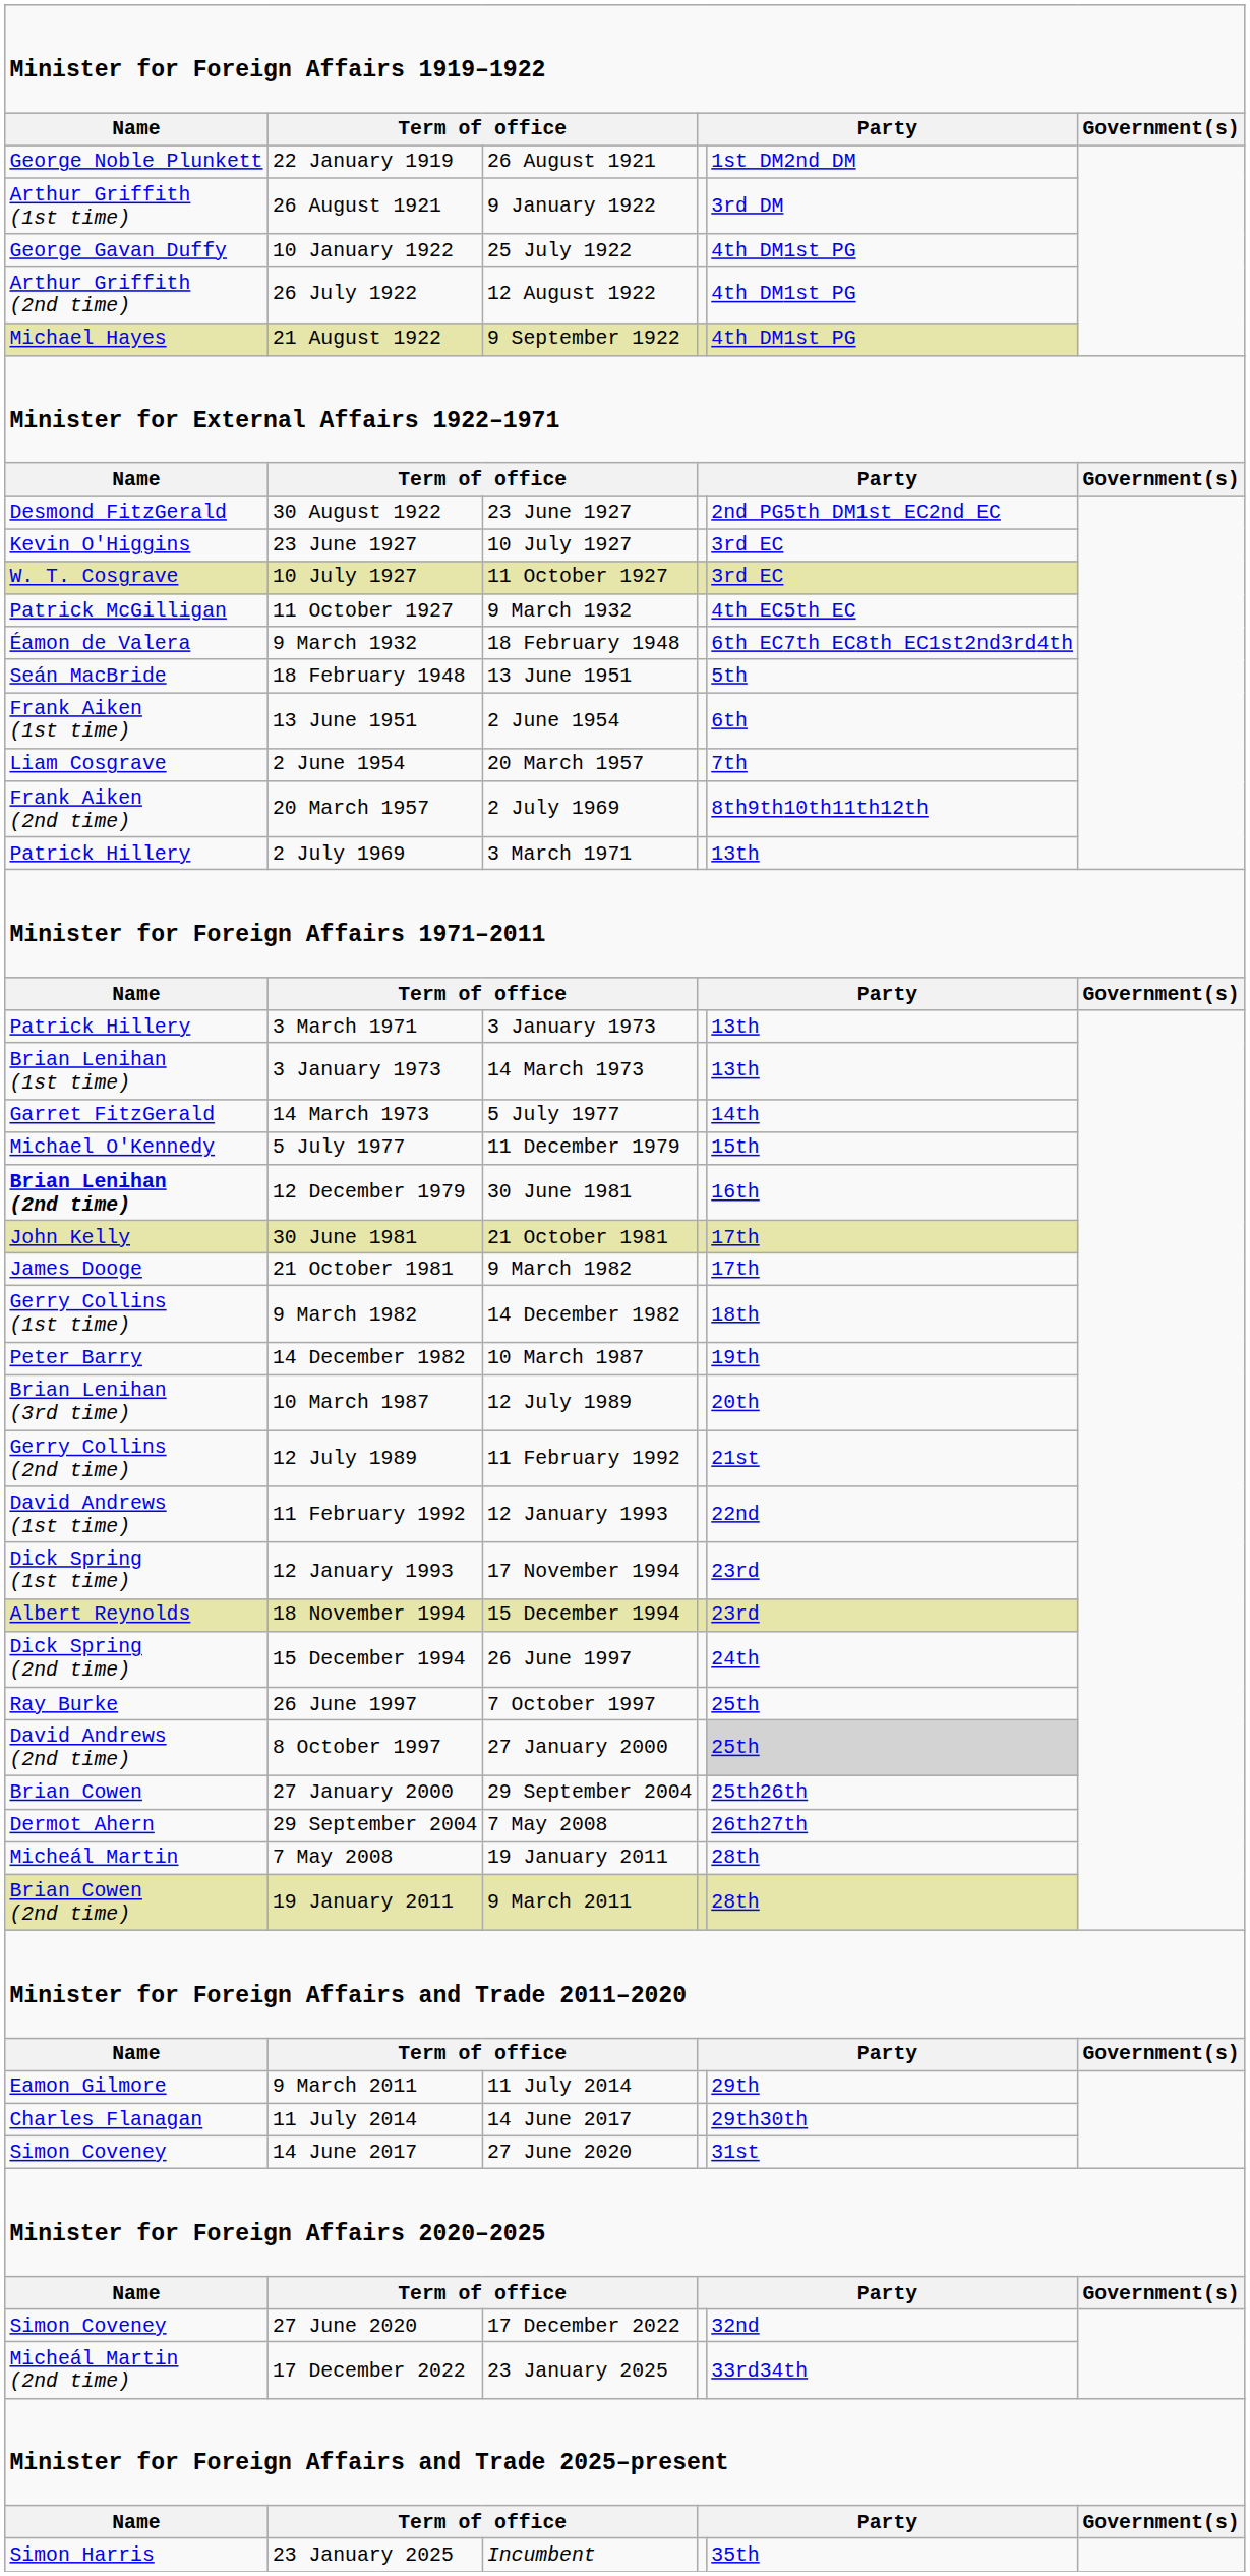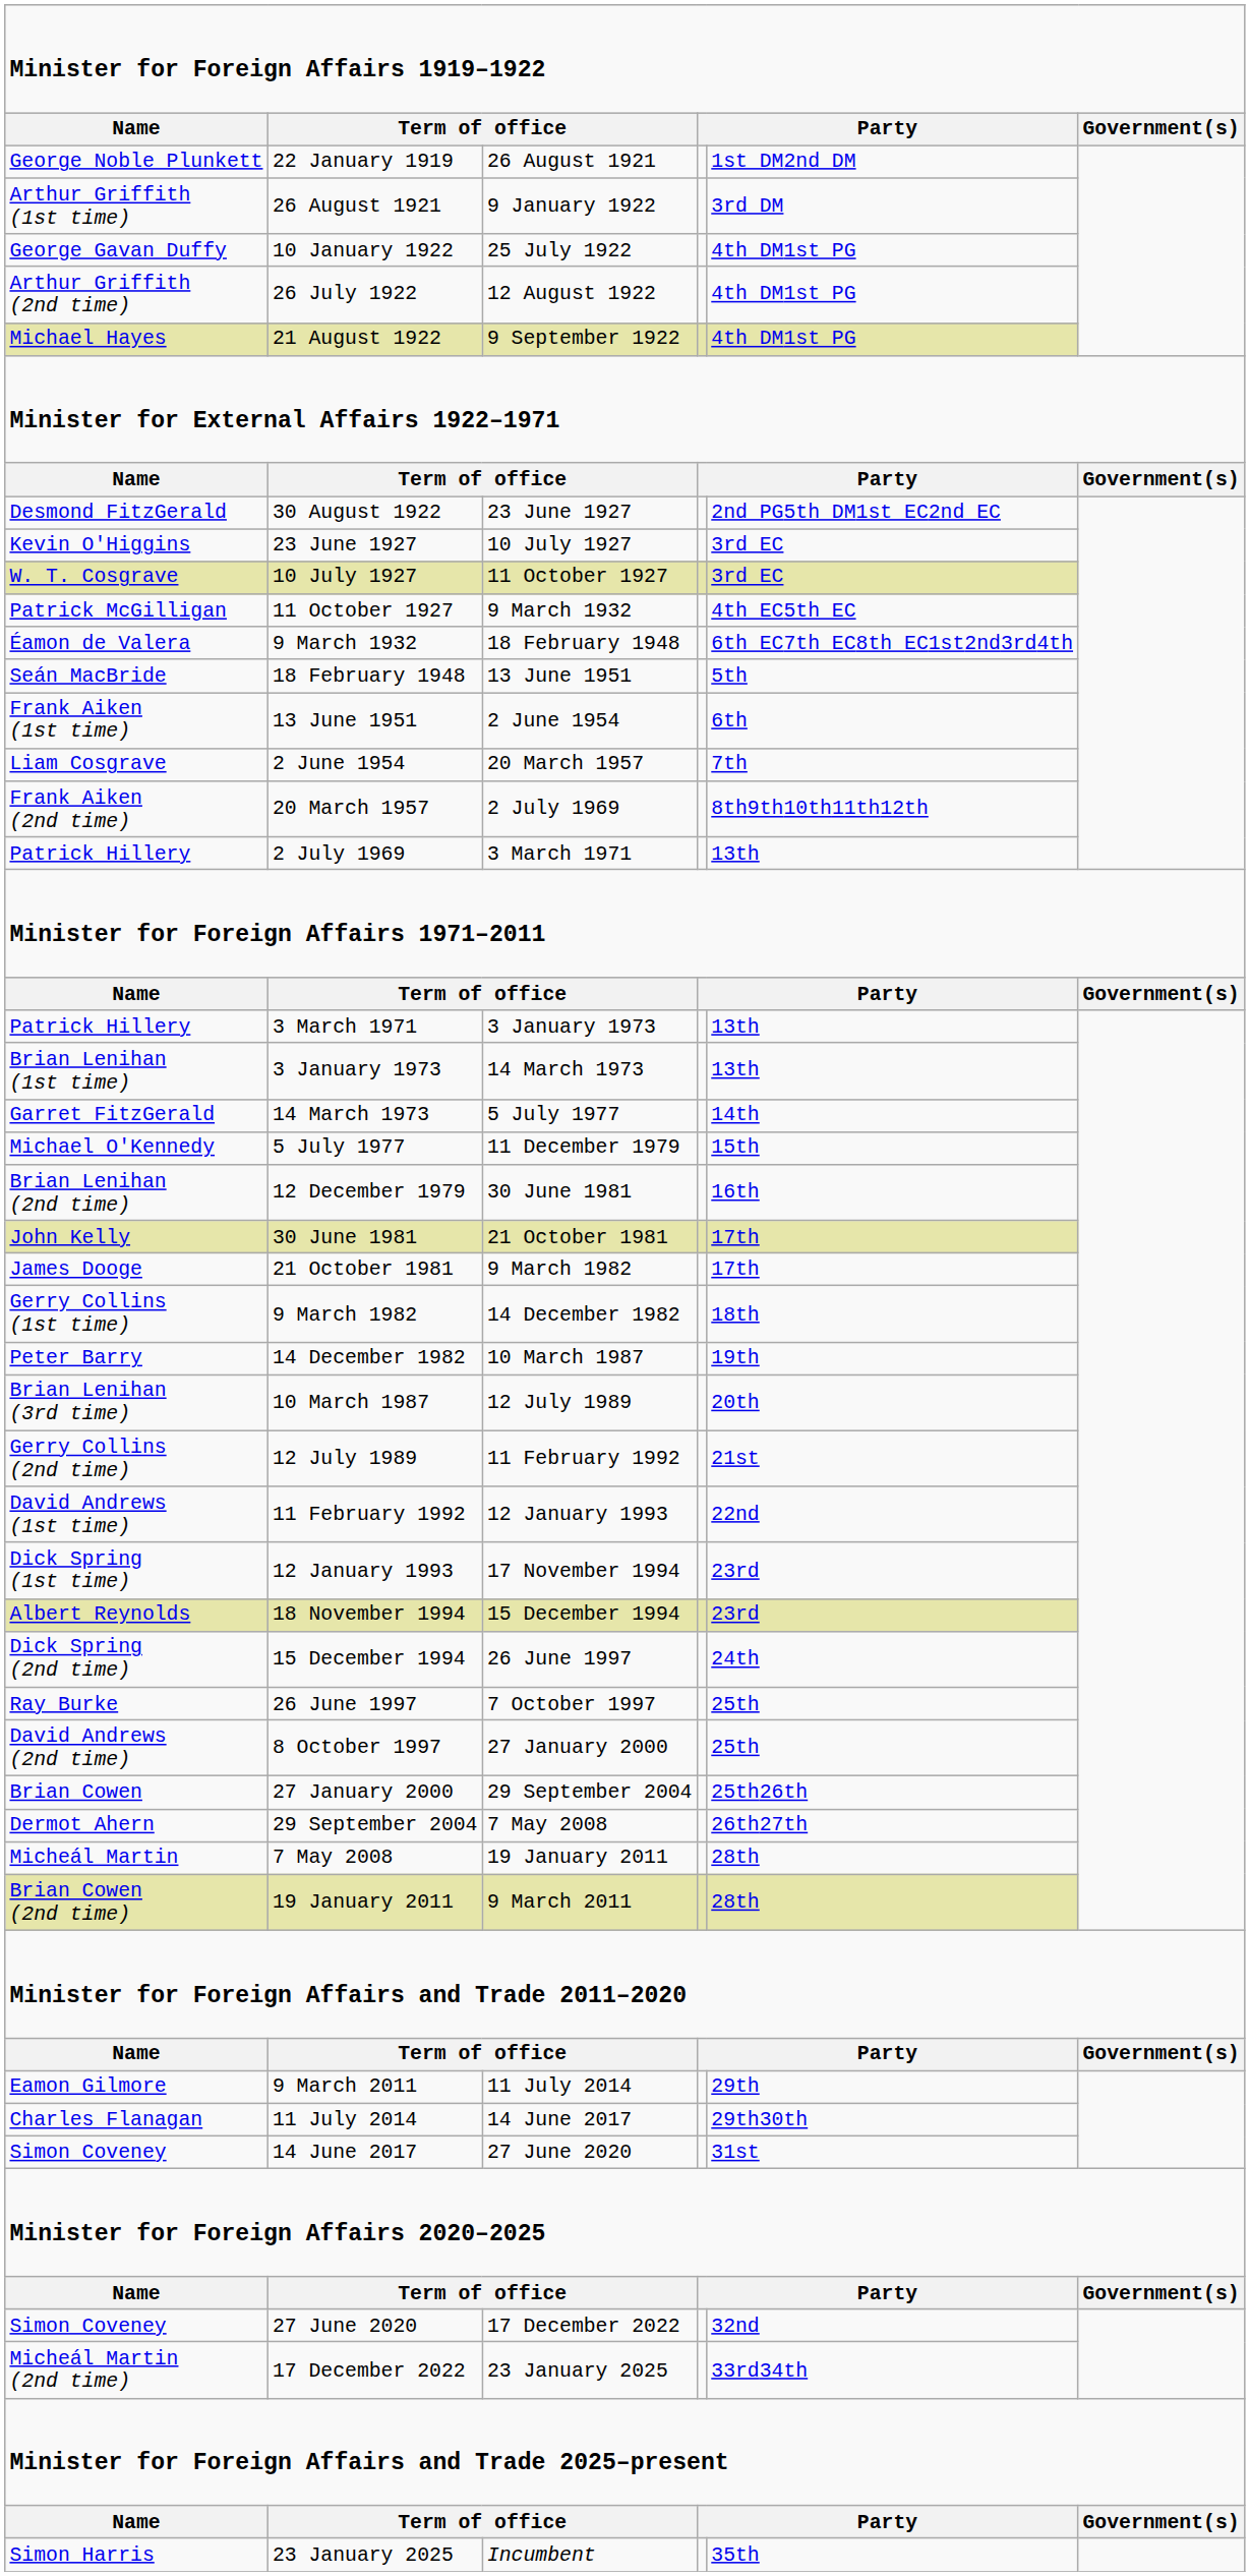12 December 1979 | column 1: bold -> normal
8 October 1997 | column 5: lightgrey background -> no background
